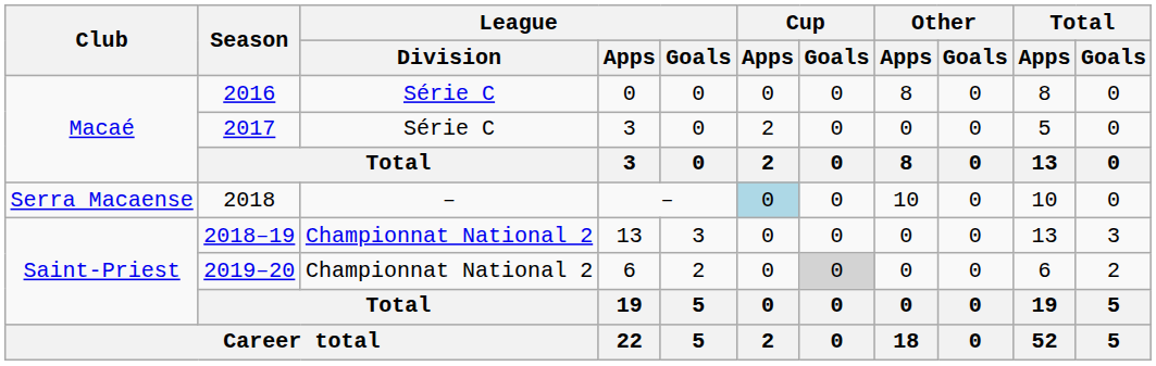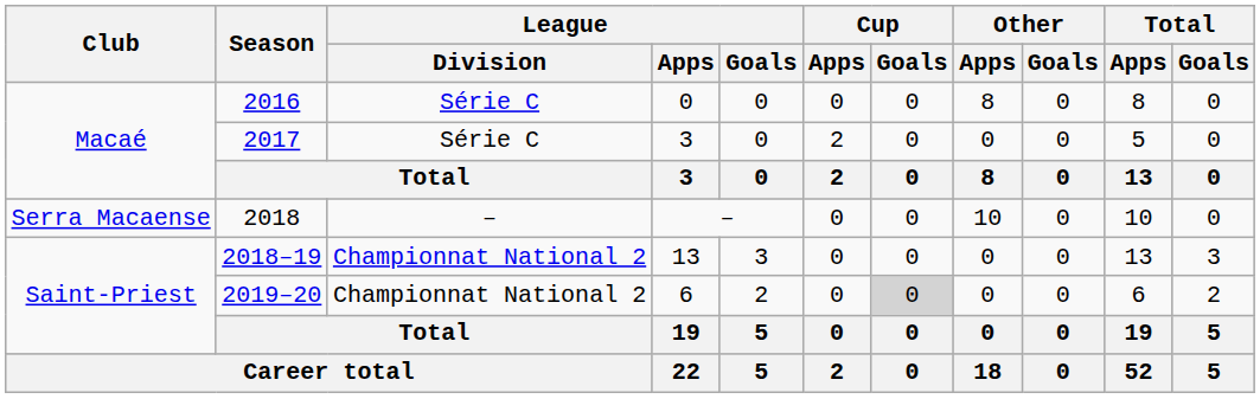2018 | Cup / Apps: lightblue background -> no background
